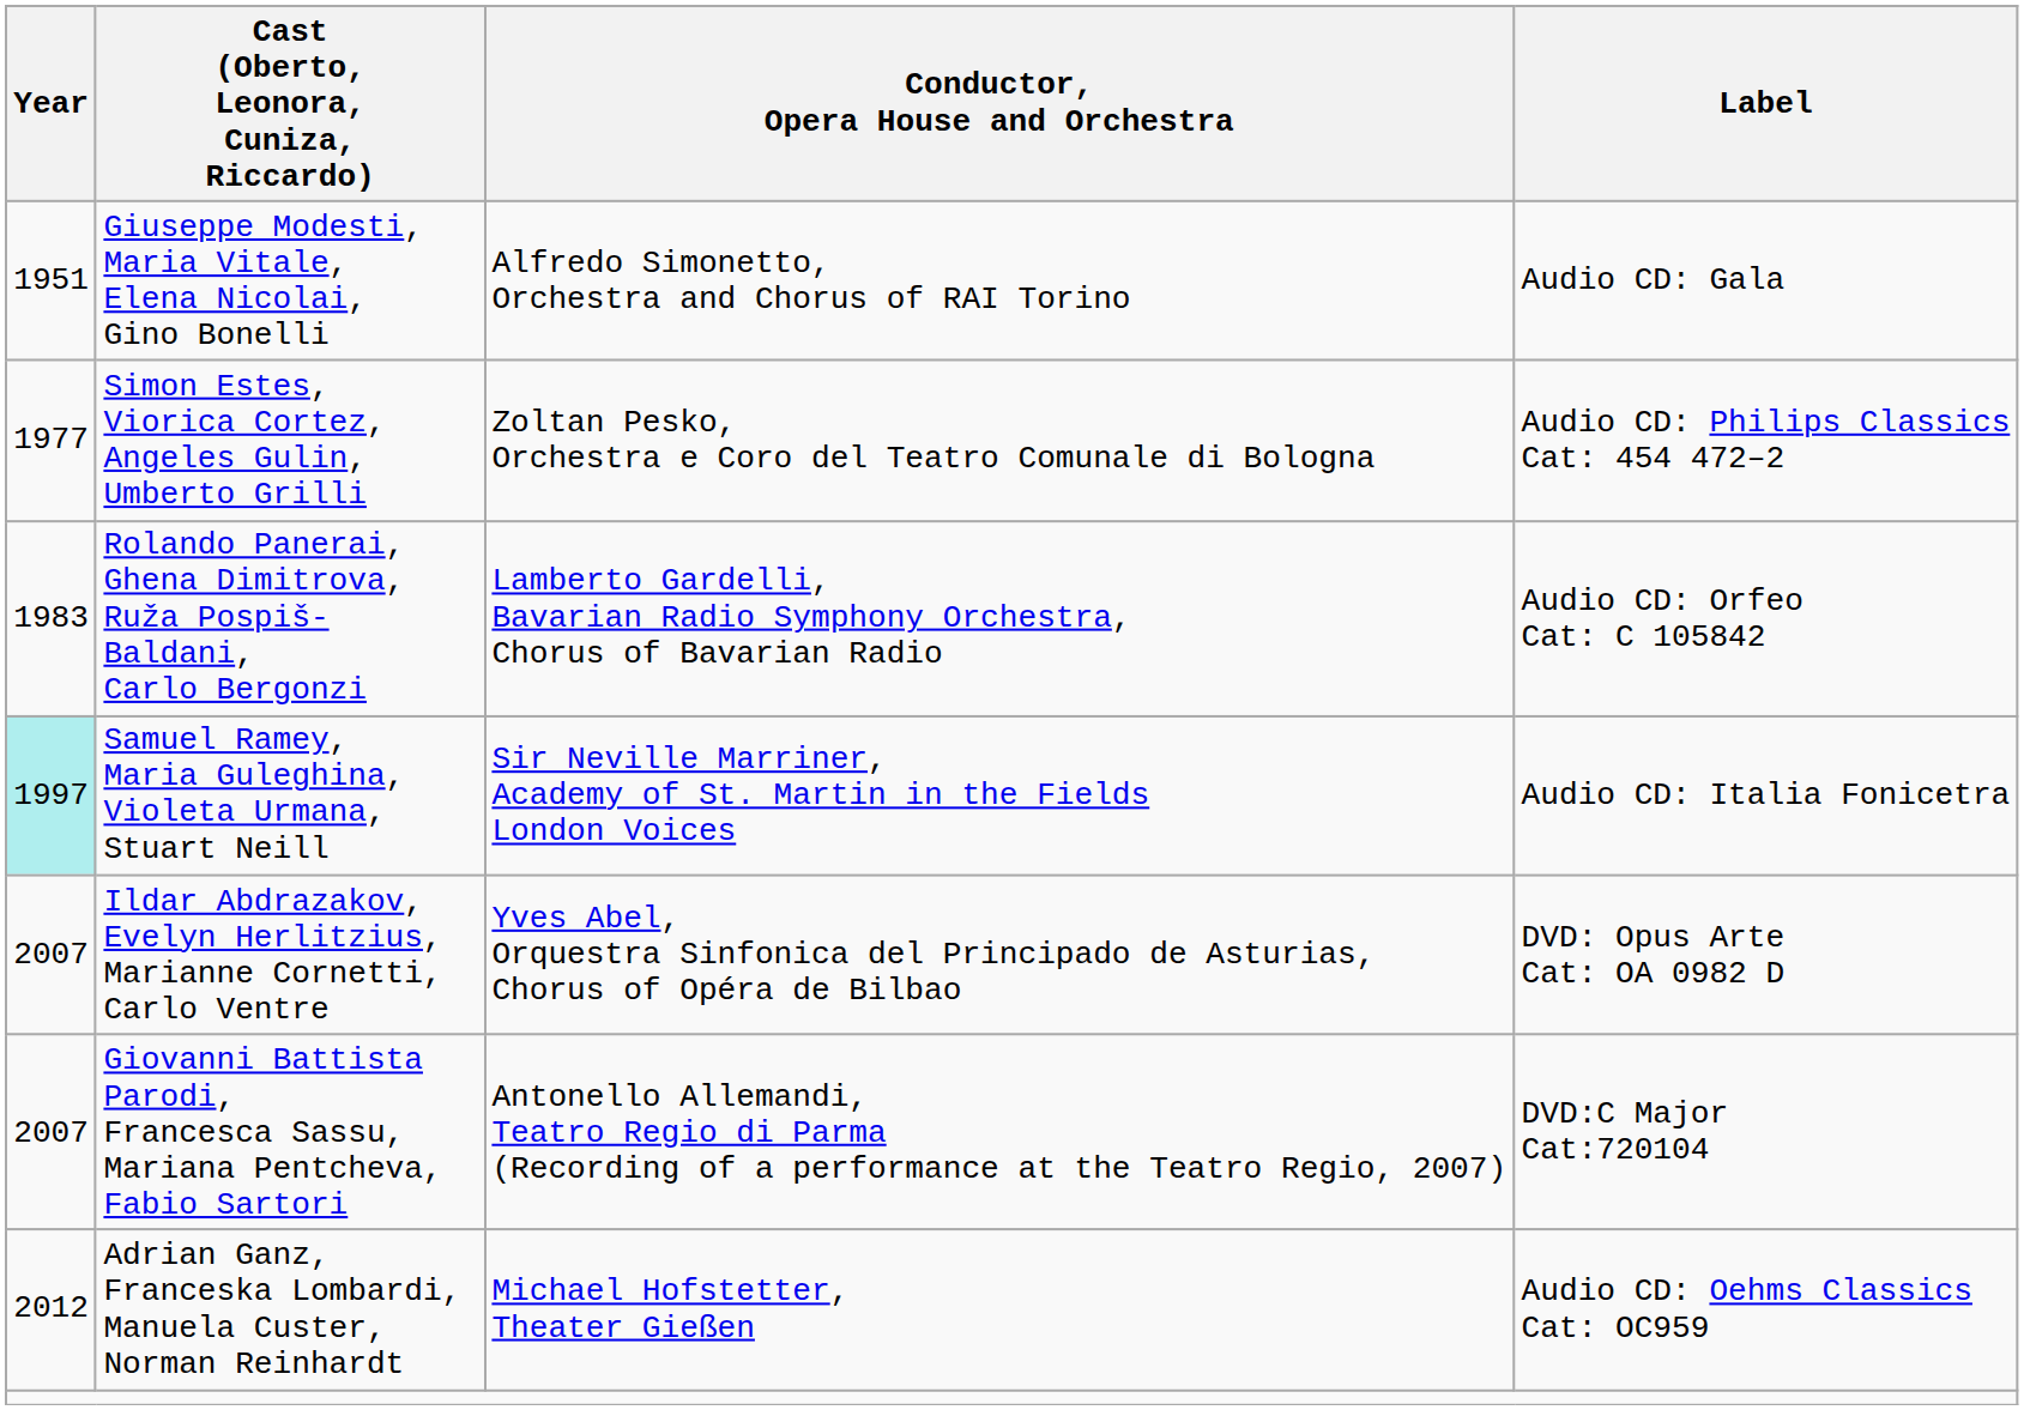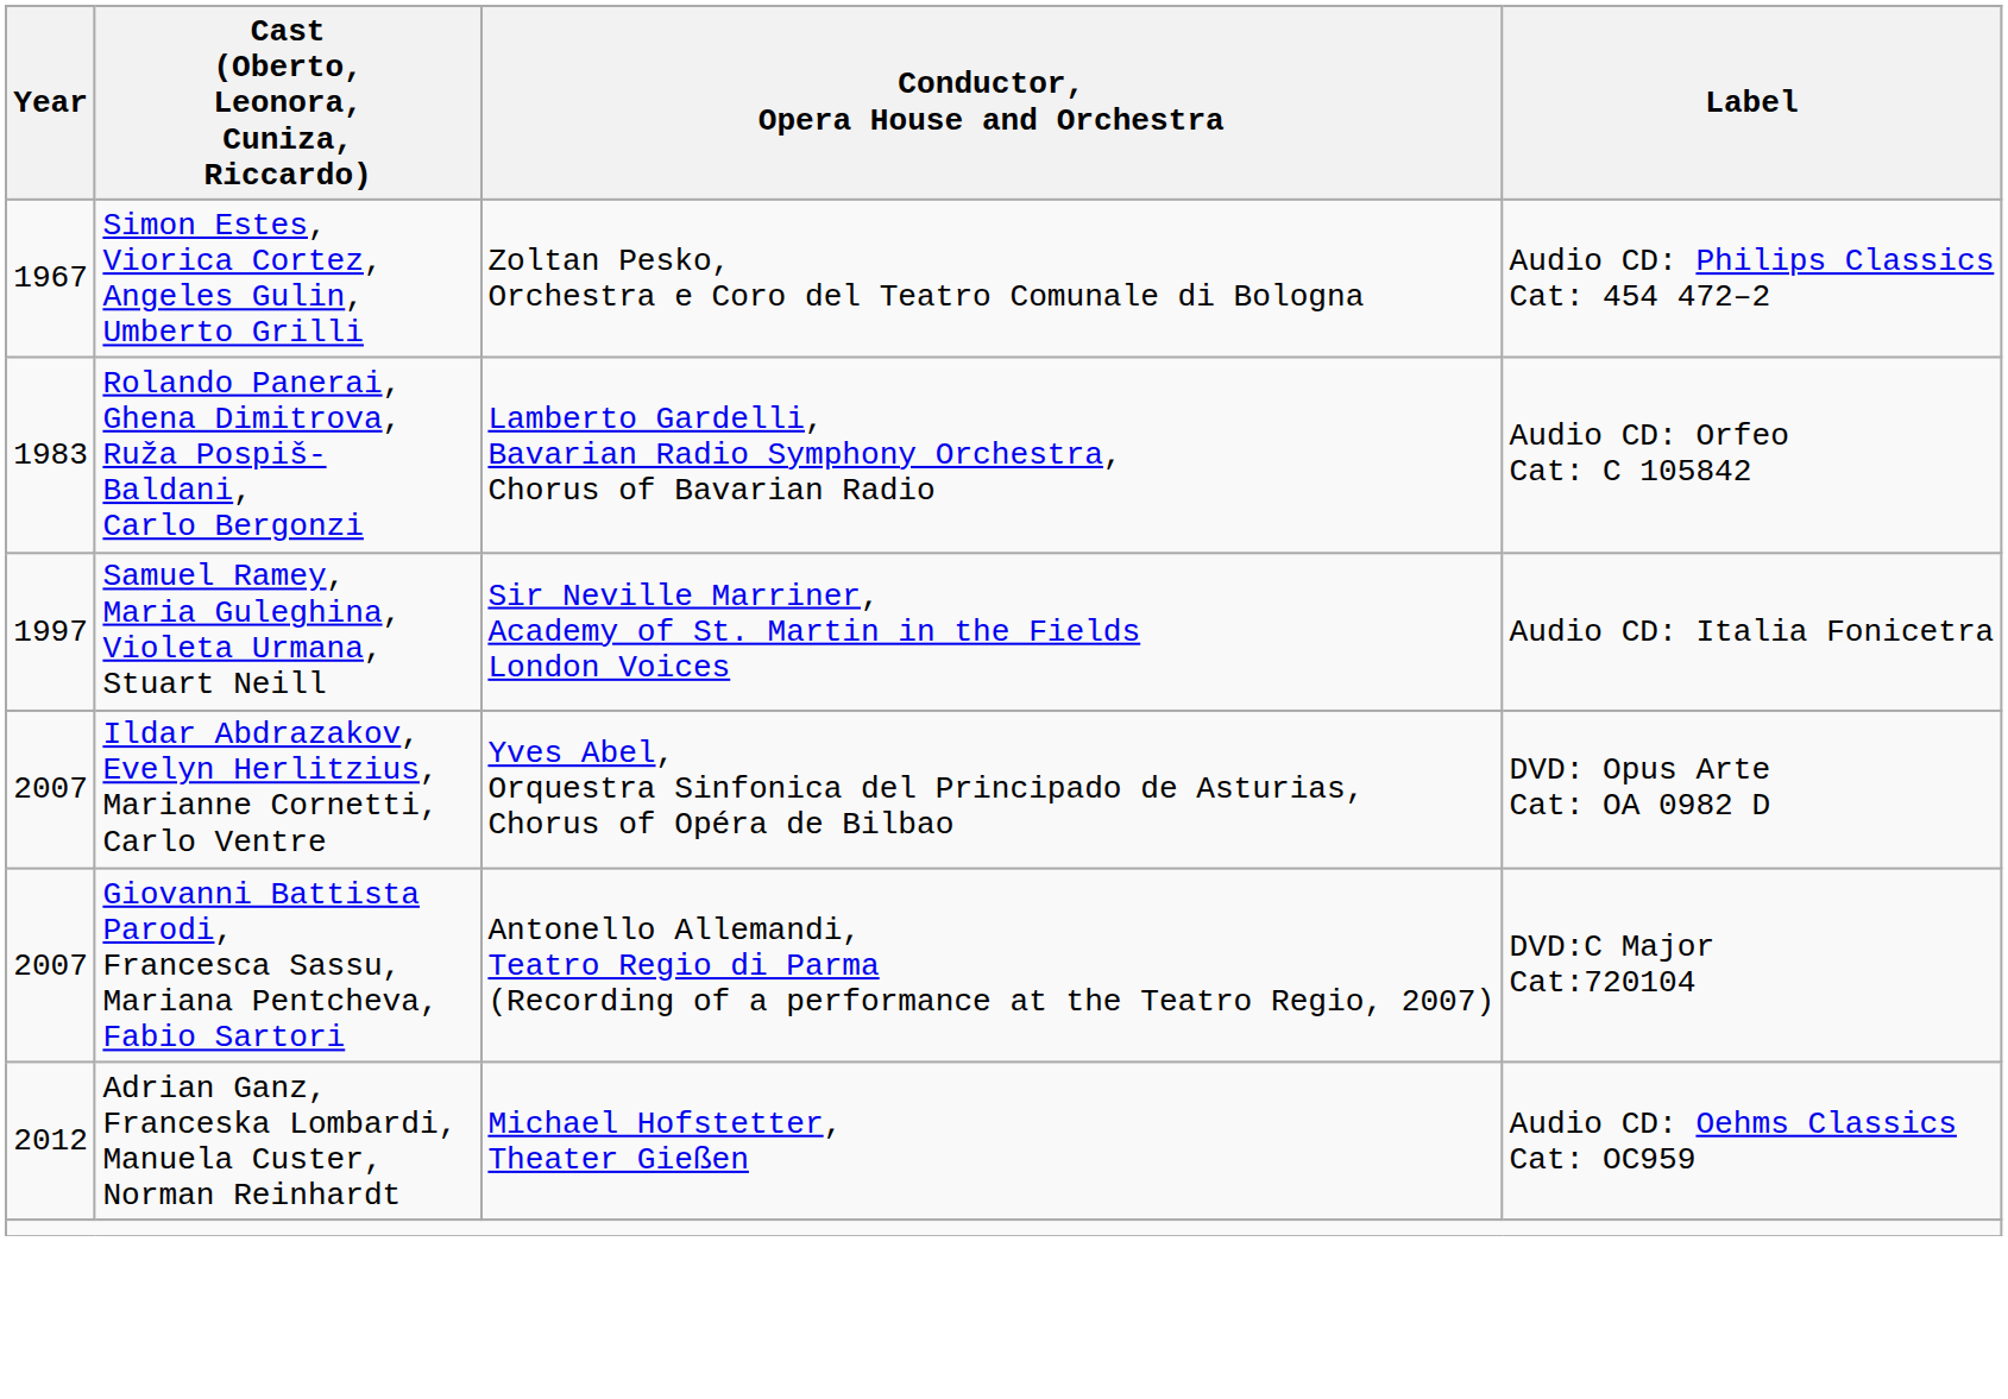- row: 1951 | Giuseppe Modesti, Maria Vitale, Elena Nicolai, Gino Bonelli | Alfredo Simonetto, Orchestra and Chorus of RAI Torino | Audio CD: Gala
Simon Estes, Viorica Cortez, Angeles Gulin, Umberto Grilli | Year: 1977 -> 1967
Samuel Ramey, Maria Guleghina, Violeta Urmana, Stuart Neill | Year: paleturquoise background -> no background
